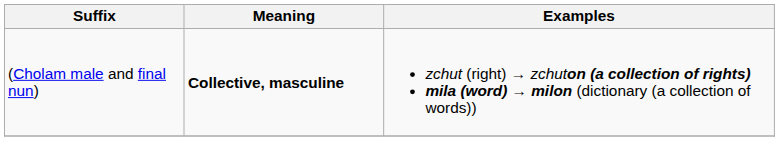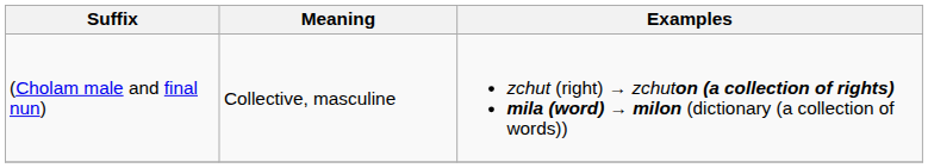(Cholam male and final nun) | Meaning: bold -> normal
